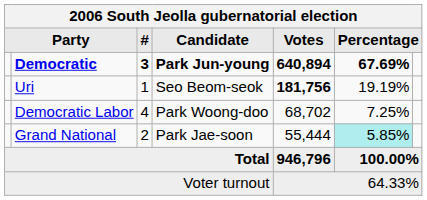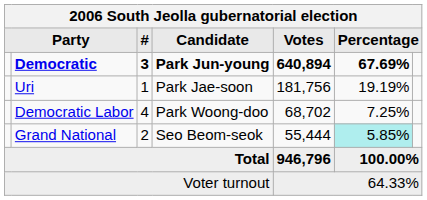Uri | Candidate: Seo Beom-seok -> Park Jae-soon
Uri | Votes: bold -> normal
Grand National | Candidate: Park Jae-soon -> Seo Beom-seok
